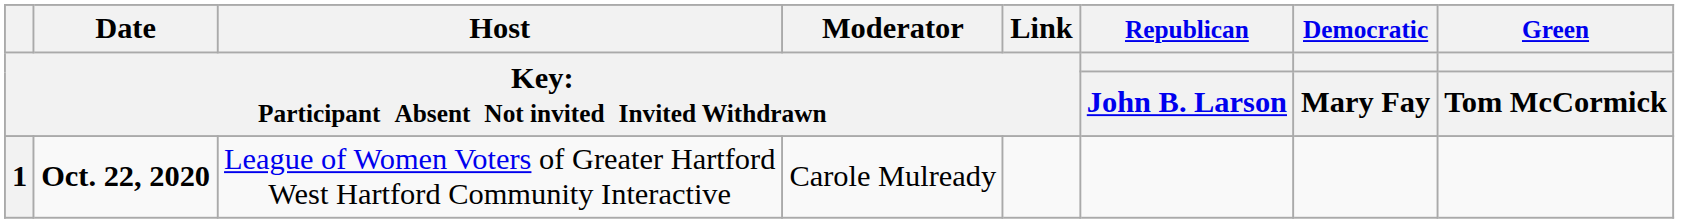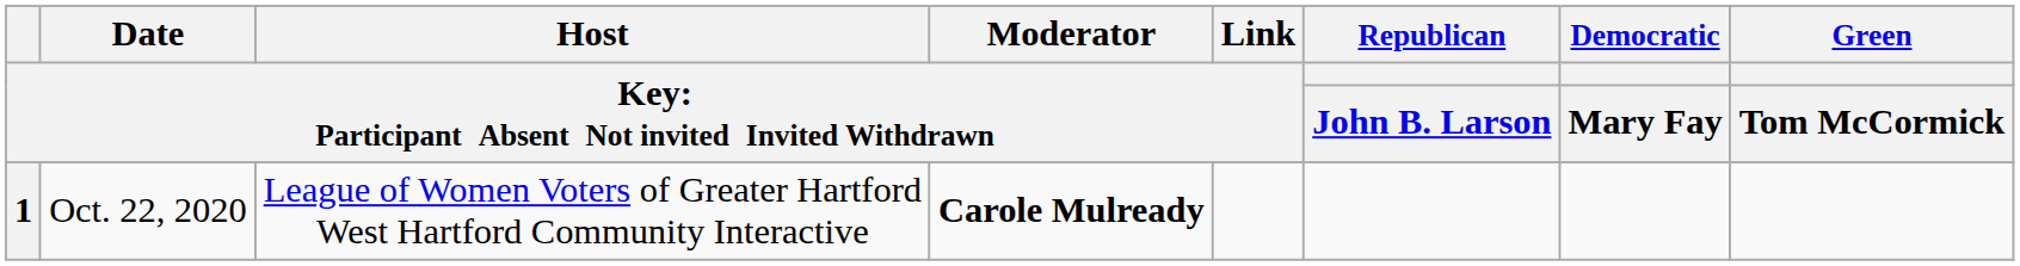1 | column 2: bold -> normal
1 | column 4: normal -> bold
